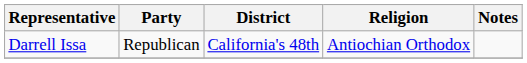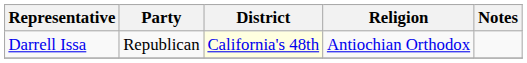Darrell Issa | District: no background -> lightyellow background
